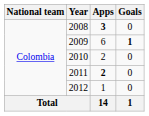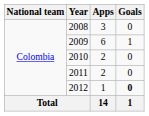2008 | Apps: bold -> normal
2009 | Goals: bold -> normal
2011 | Apps: bold -> normal
2012 | Goals: normal -> bold
